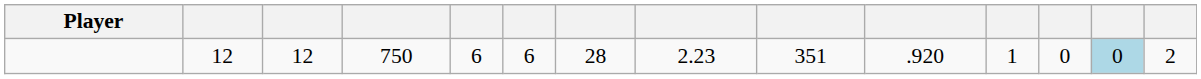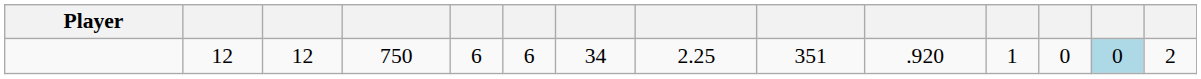row 2 | column 7: 28 -> 34
row 2 | column 8: 2.23 -> 2.25
